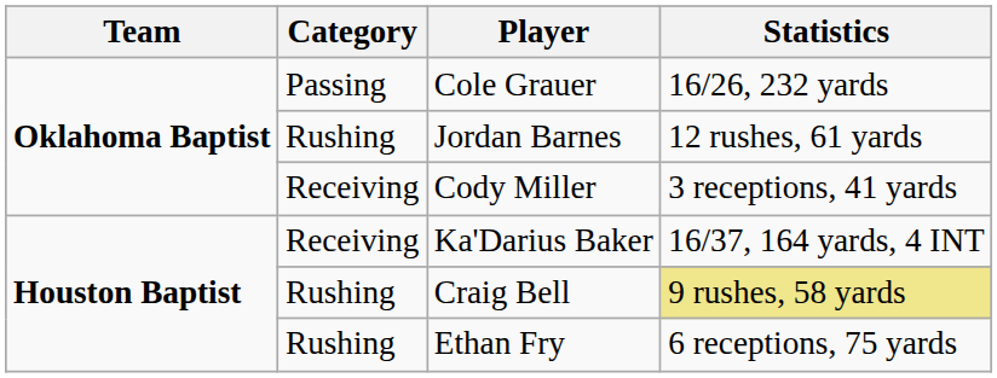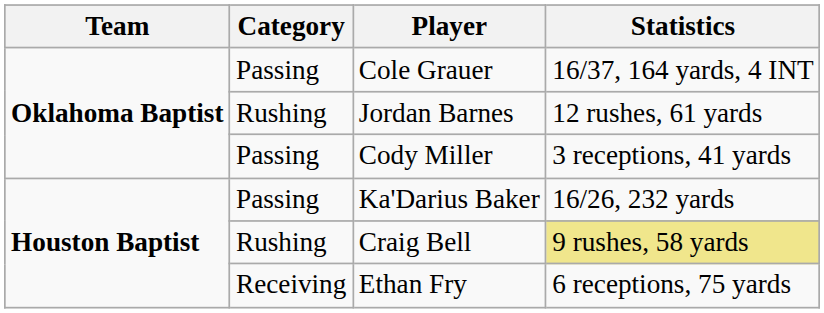Cole Grauer | Statistics: 16/26, 232 yards -> 16/37, 164 yards, 4 INT
Cody Miller | Category: Receiving -> Passing
Ka'Darius Baker | Category: Receiving -> Passing
Ka'Darius Baker | Statistics: 16/37, 164 yards, 4 INT -> 16/26, 232 yards
Ethan Fry | Category: Rushing -> Receiving
